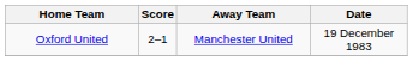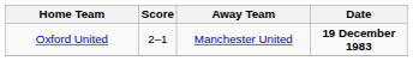Oxford United | Date: normal -> bold
